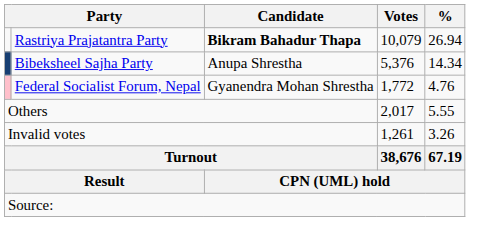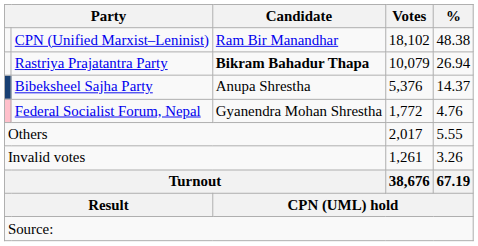+ row: CPN (Unified Marxist–Leninist) | Ram Bir Manandhar | 18,102 | 48.38
Bibeksheel Sajha Party | %: 14.34 -> 14.37
